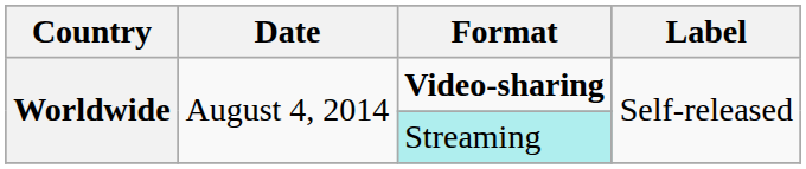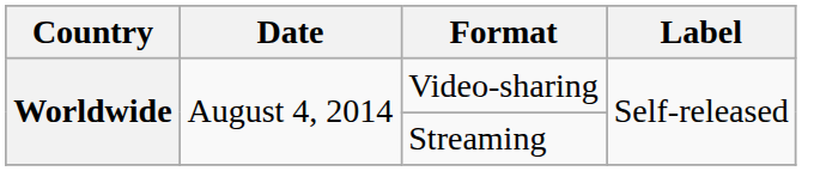Video-sharing | Format: bold -> normal
Streaming | Format: paleturquoise background -> no background
